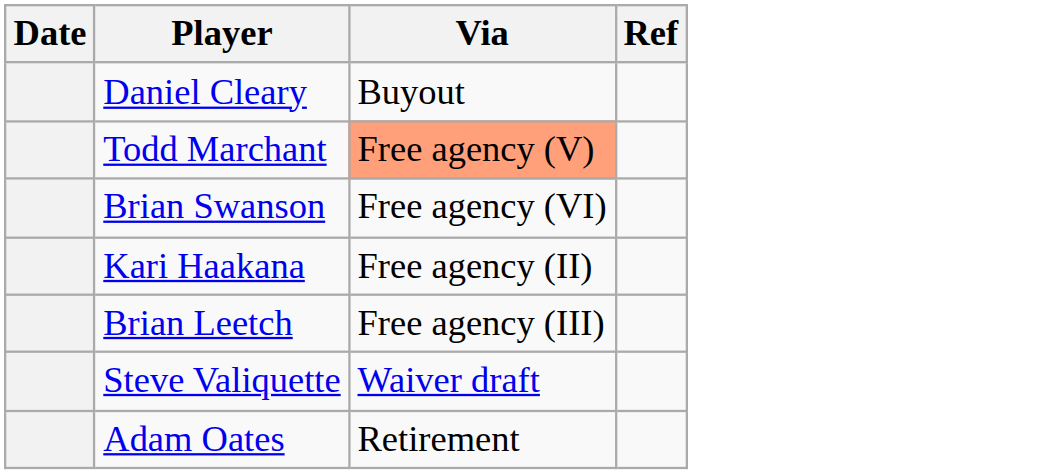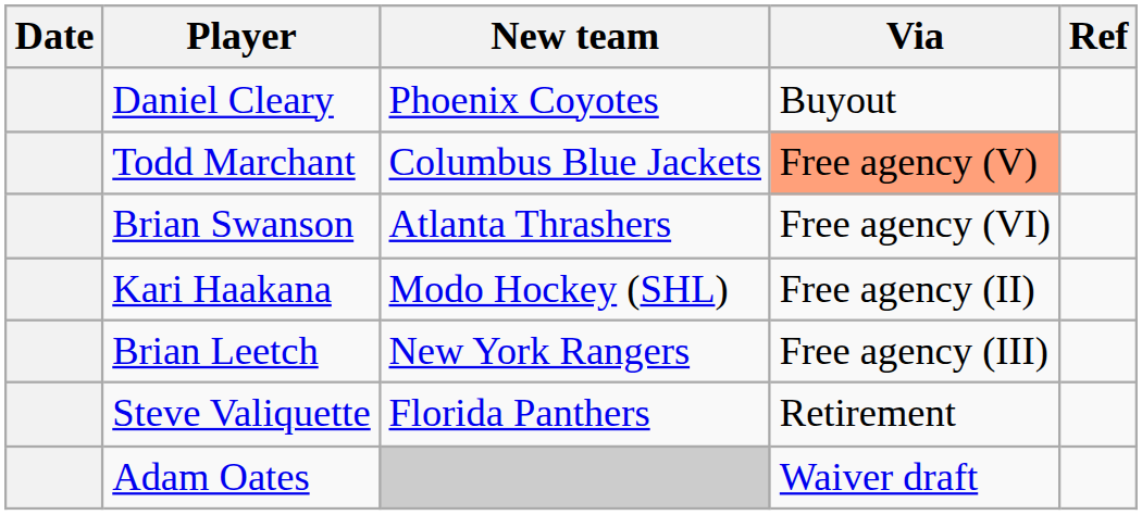+ column: New team | Phoenix Coyotes | Columbus Blue Jackets | Atlanta Thrashers | Modo Hockey (SHL) | New York Rangers | Florida Panthers
Steve Valiquette | Via: Waiver draft -> Retirement
Adam Oates | Via: Retirement -> Waiver draft
